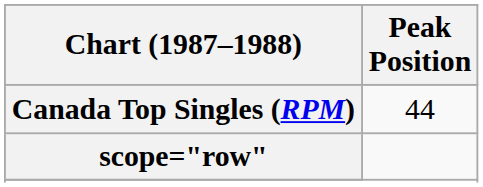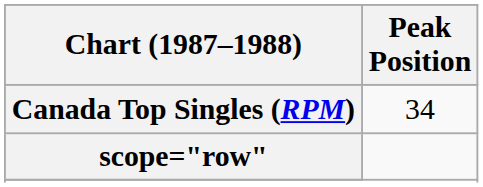Canada Top Singles (RPM) | Peak Position: 44 -> 34
